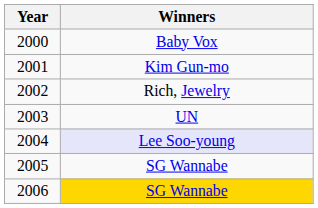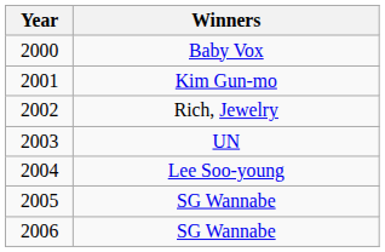2004 | Winners: lavender background -> no background
2006 | Winners: gold background -> no background
